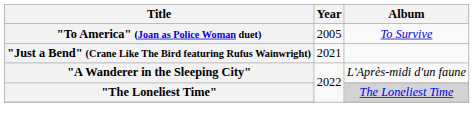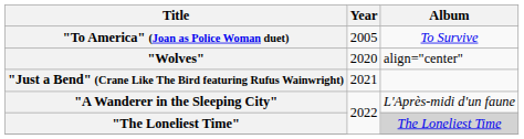+ row: "Wolves" | 2020 | align="center"
